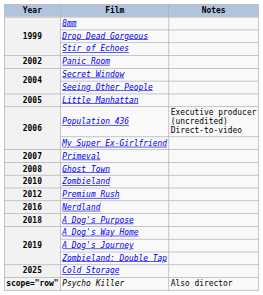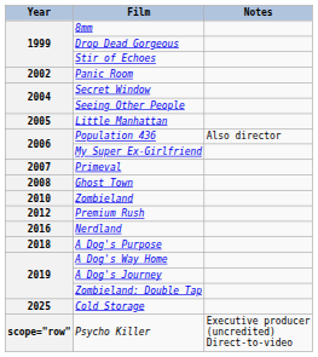Population 436 | Notes: Executive producer (uncredited) Direct-to-video -> Also director
Psycho Killer | Notes: Also director -> Executive producer (uncredited) Direct-to-video
